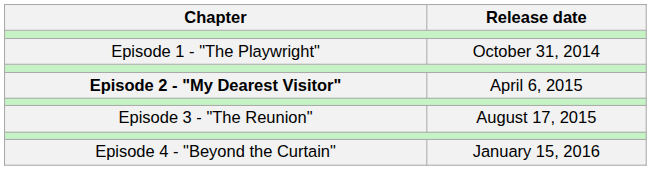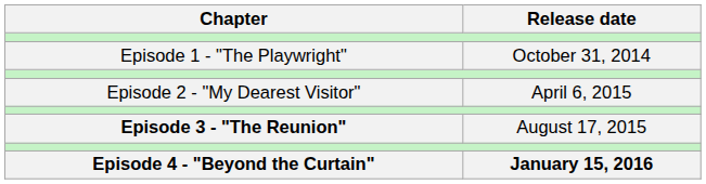row 5 | Chapter: bold -> normal
row 7 | Chapter: normal -> bold
row 9 | Chapter: normal -> bold
row 9 | Release date: normal -> bold
